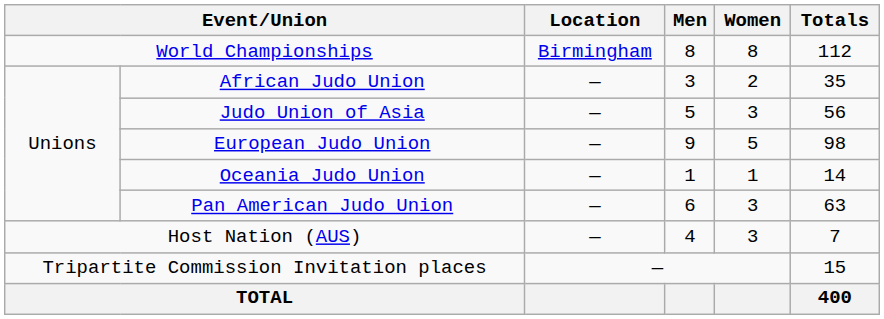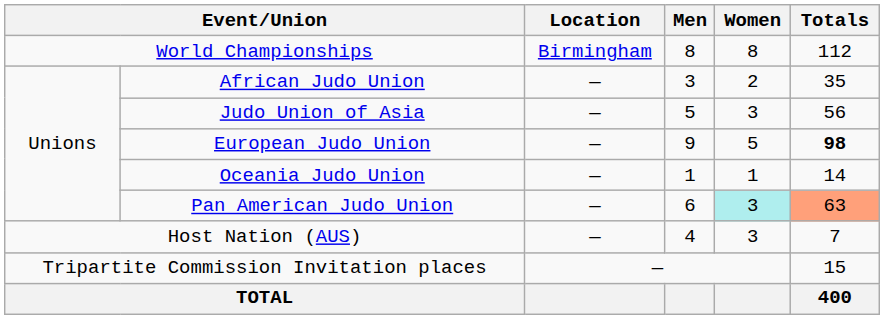European Judo Union | Totals: normal -> bold
Pan American Judo Union | Women: no background -> paleturquoise background
Pan American Judo Union | Totals: no background -> lightsalmon background
